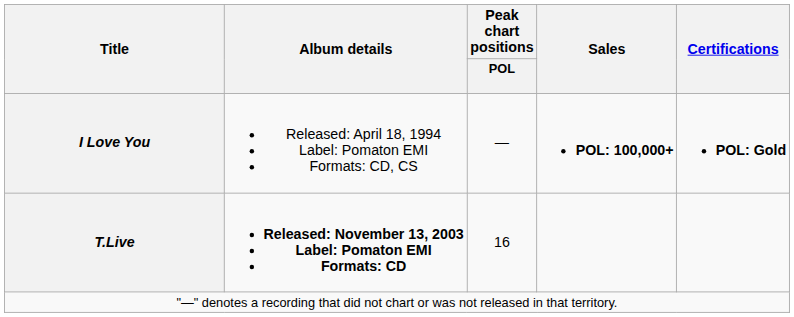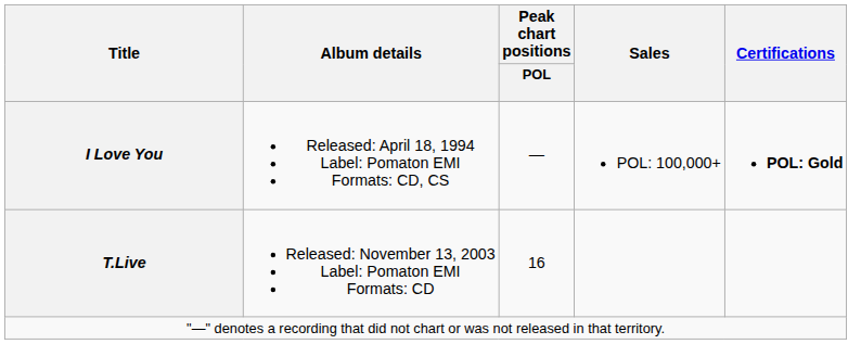I Love You | Sales: bold -> normal
T.Live | Album details: bold -> normal
